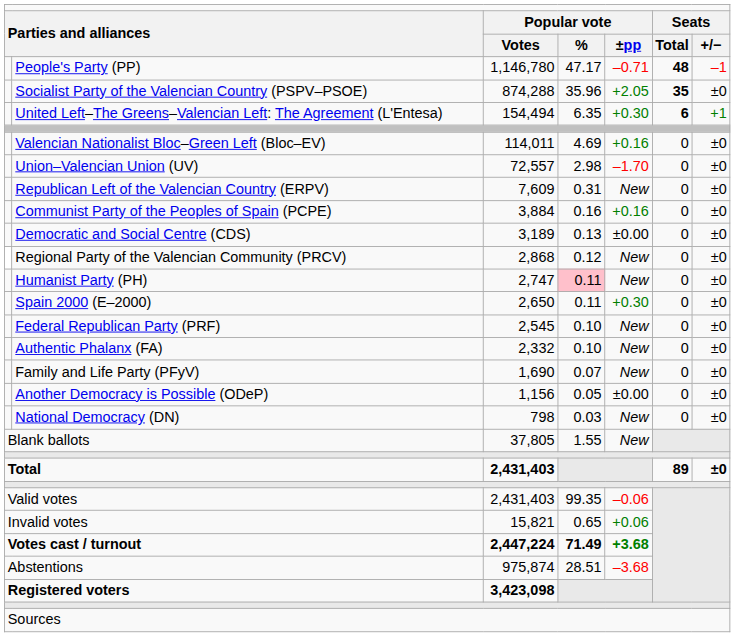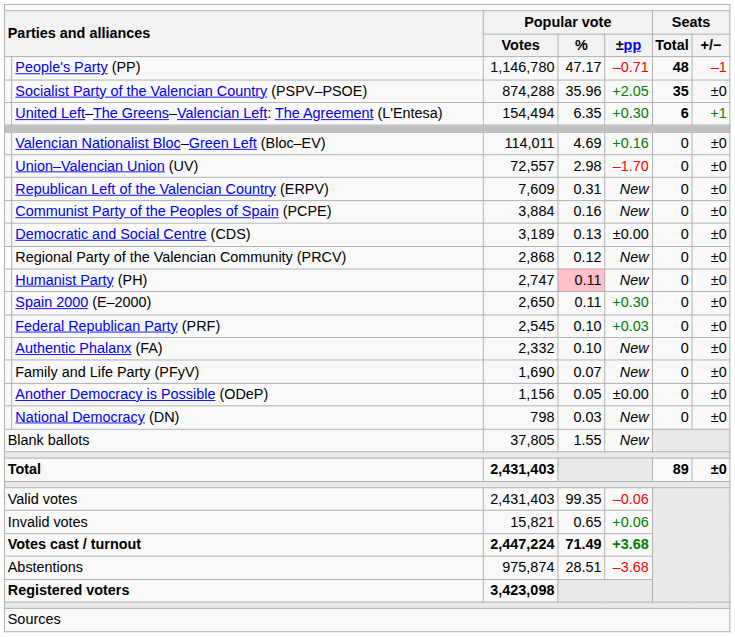Communist Party of the Peoples of Spain (PCPE) | column 5: +0.16 -> New
Federal Republican Party (PRF) | column 5: New -> +0.03
